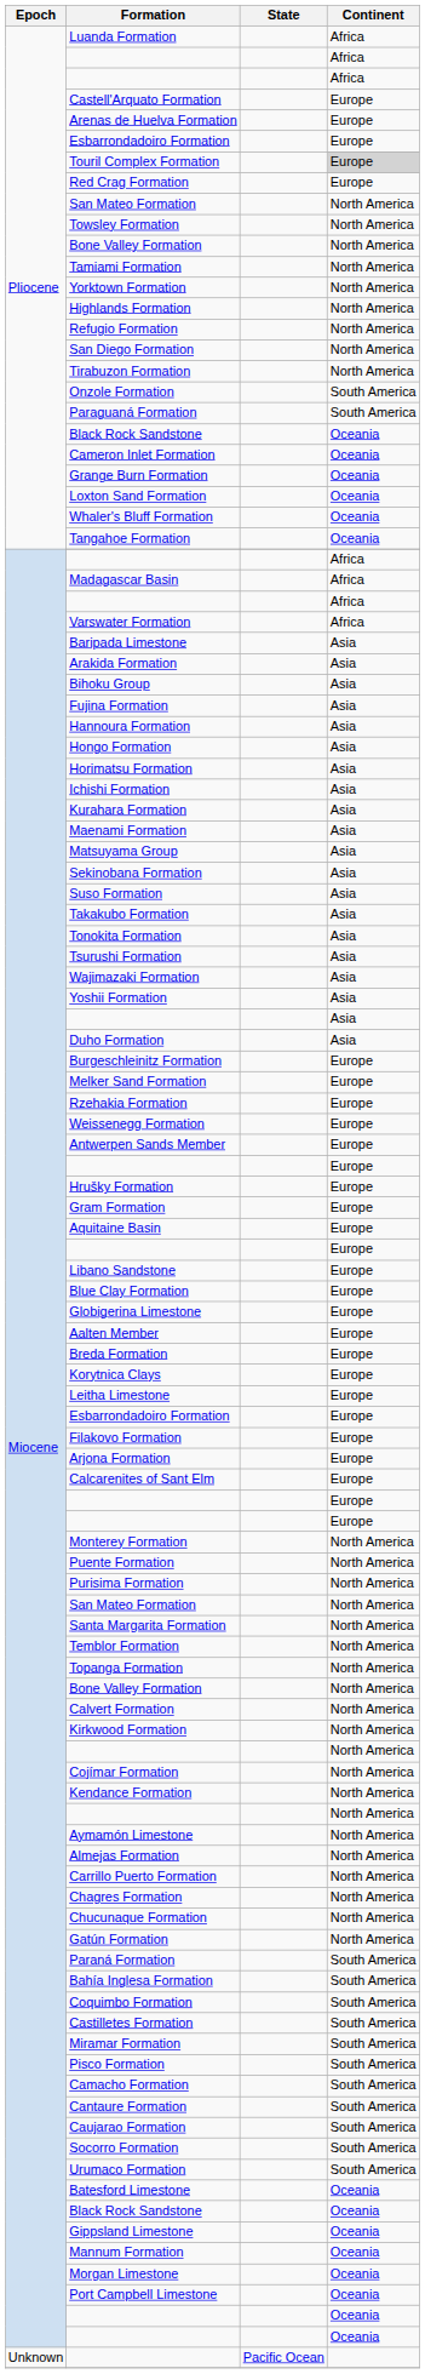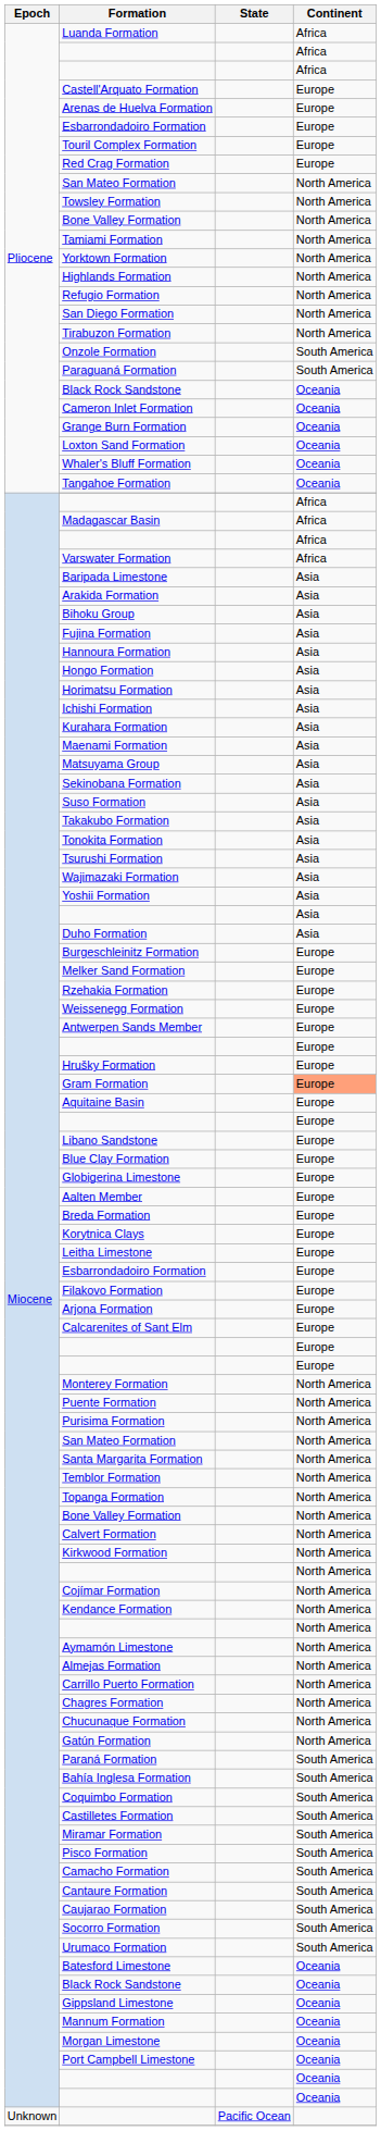Touril Complex Formation | Continent: lightgrey background -> no background
Gram Formation | Continent: no background -> lightsalmon background
